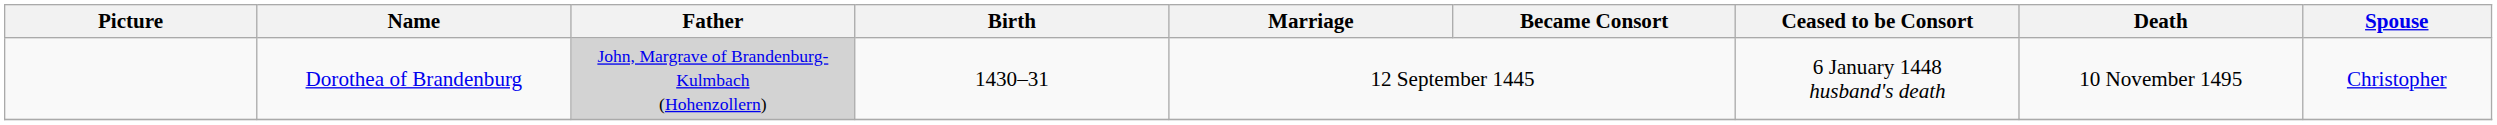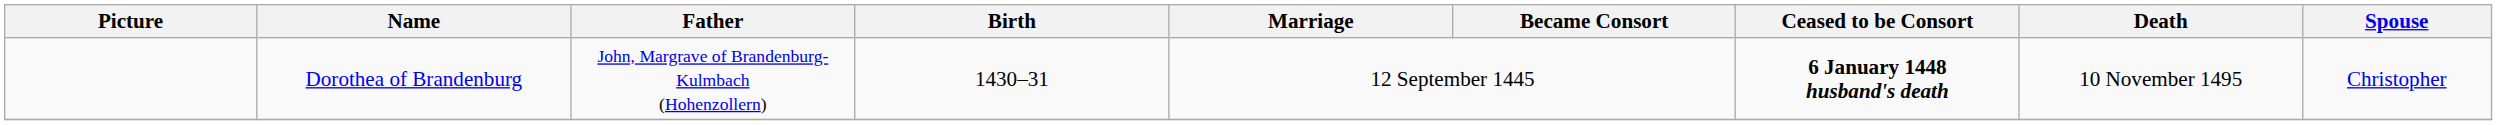Dorothea of Brandenburg | Father: lightgrey background -> no background
Dorothea of Brandenburg | Ceased to be Consort: normal -> bold
